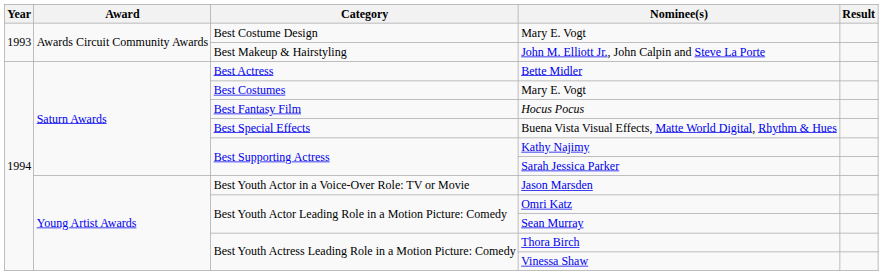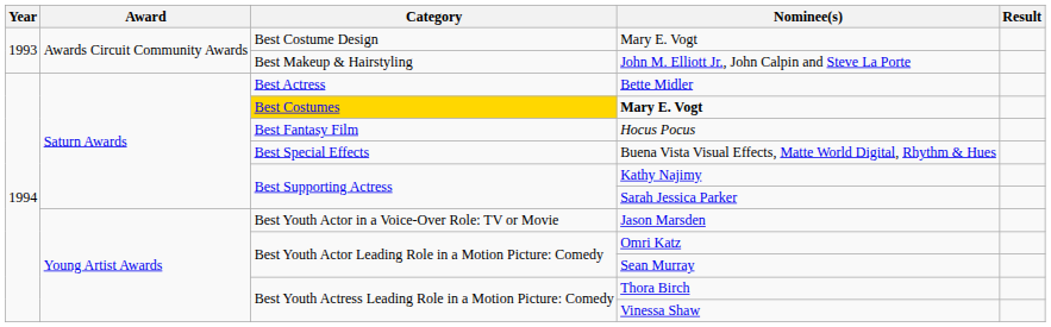Best Costumes / Mary E. Vogt | Category: no background -> gold background
Best Costumes / Mary E. Vogt | Nominee(s): normal -> bold
